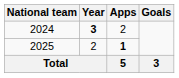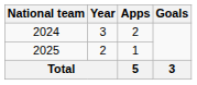2024 | Year: bold -> normal
2025 | Apps: bold -> normal
